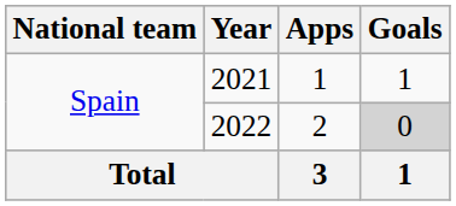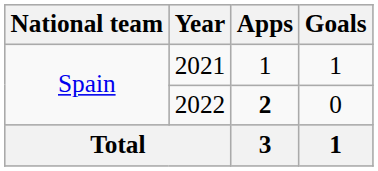2022 | Apps: normal -> bold
2022 | Goals: lightgrey background -> no background
